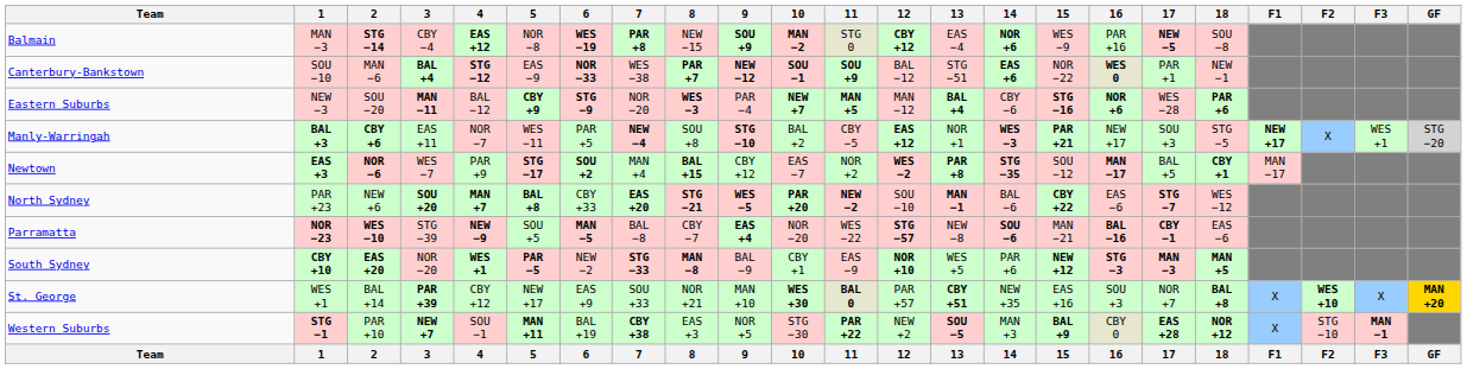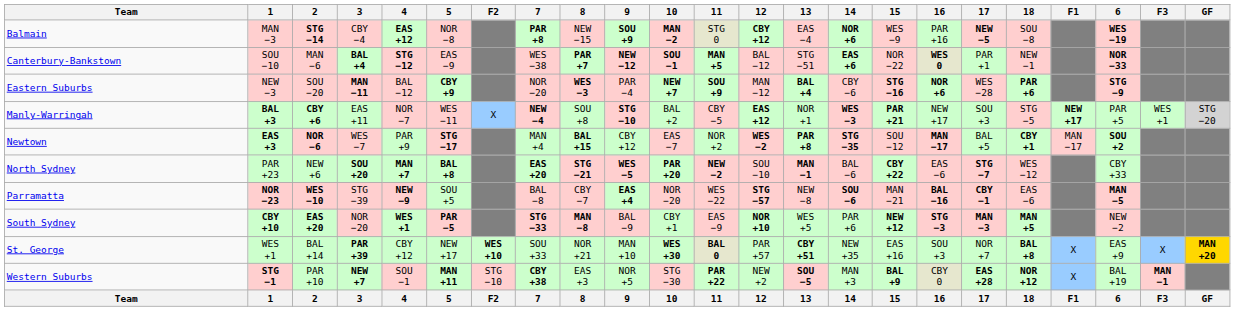columns swapped: 6 <-> F2
Canterbury-Bankstown | 11: SOU +9 -> MAN +5
Eastern Suburbs | 11: MAN +5 -> SOU +9
